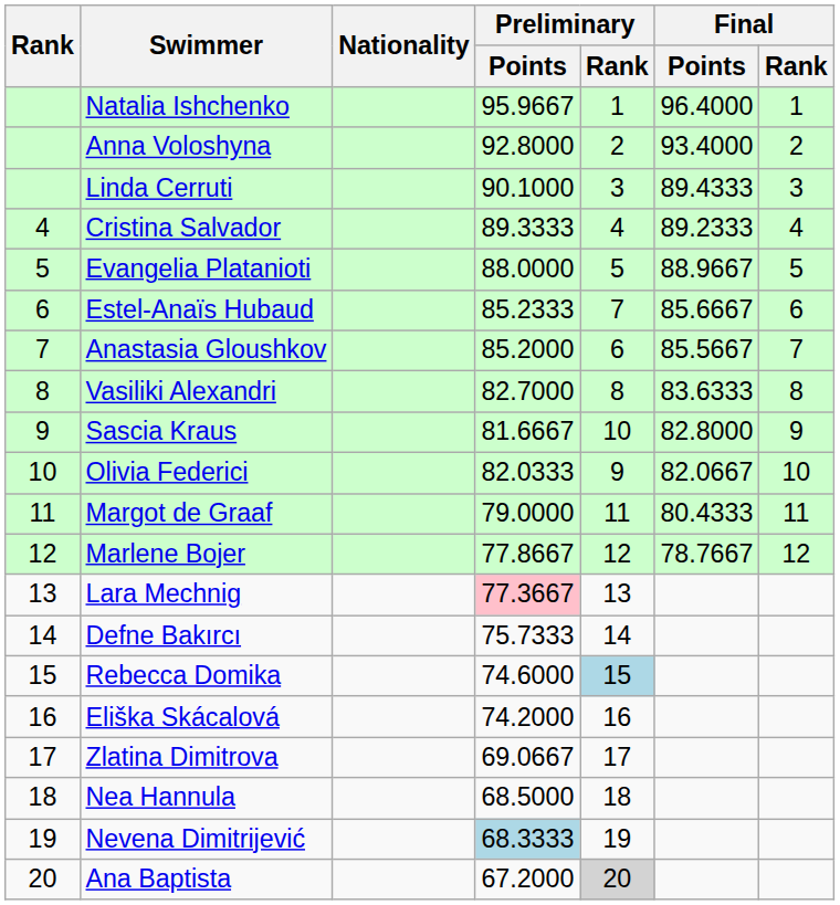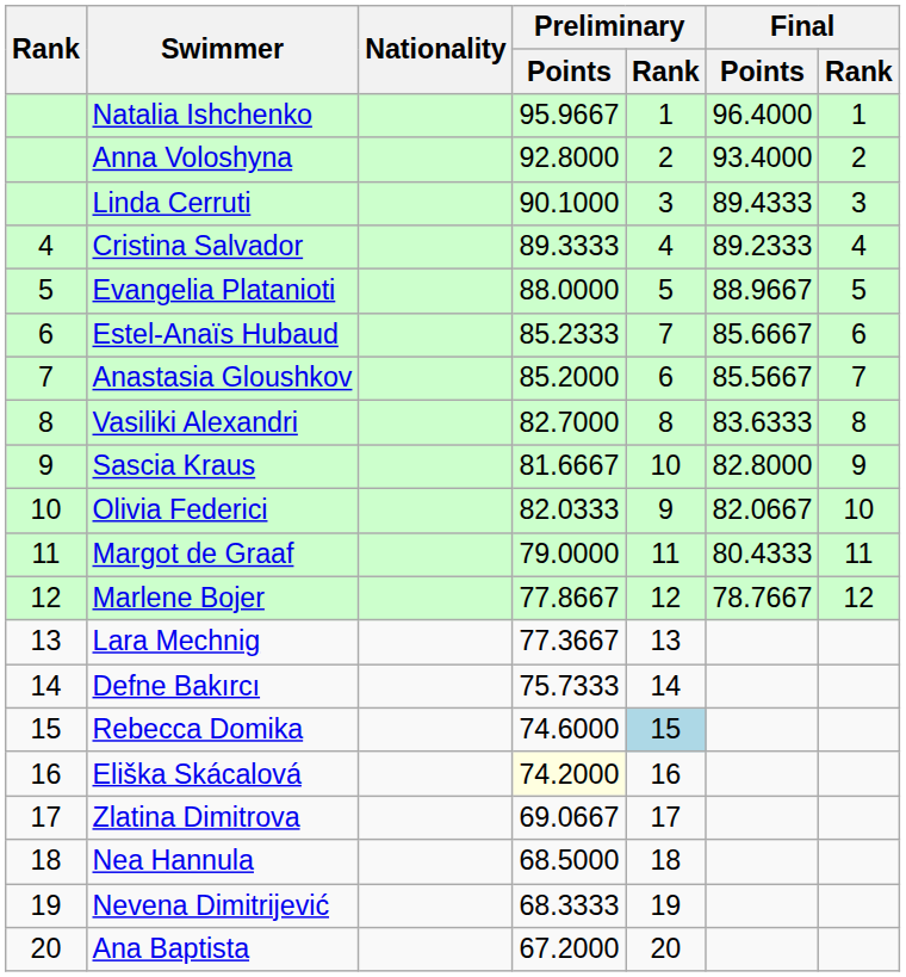Lara Mechnig | Preliminary / Points: pink background -> no background
Eliška Skácalová | Preliminary / Points: no background -> lightyellow background
Nevena Dimitrijević | Preliminary / Points: lightblue background -> no background
Ana Baptista | Preliminary / Rank: lightgrey background -> no background
